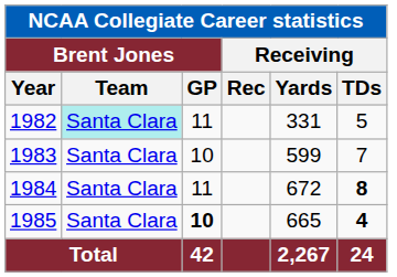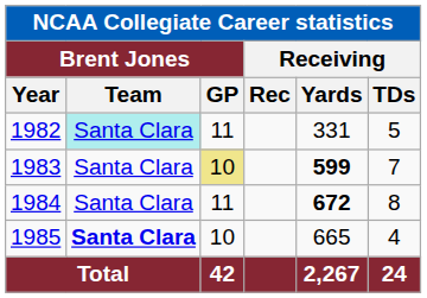1983 | column 3: no background -> khaki background
1983 | column 5: normal -> bold
1984 | column 5: normal -> bold
1984 | column 6: bold -> normal
1985 | column 2: normal -> bold
1985 | column 3: bold -> normal
1985 | column 6: bold -> normal
